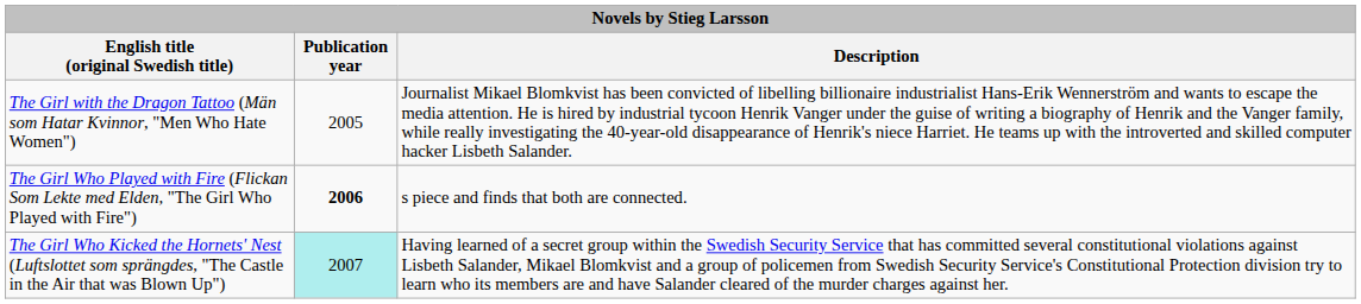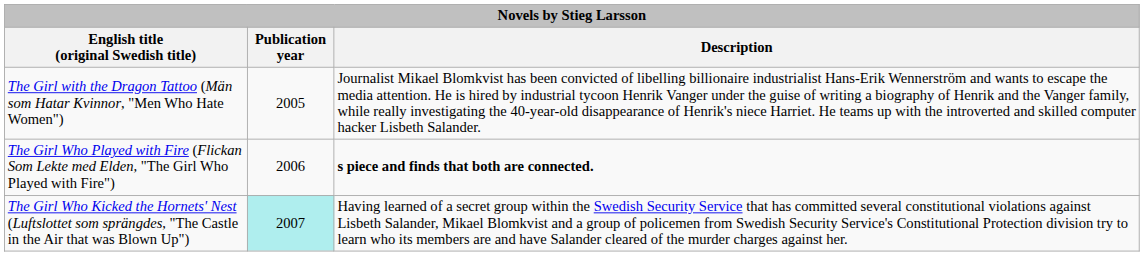row 4 | Publication year: bold -> normal
row 4 | Description: normal -> bold
